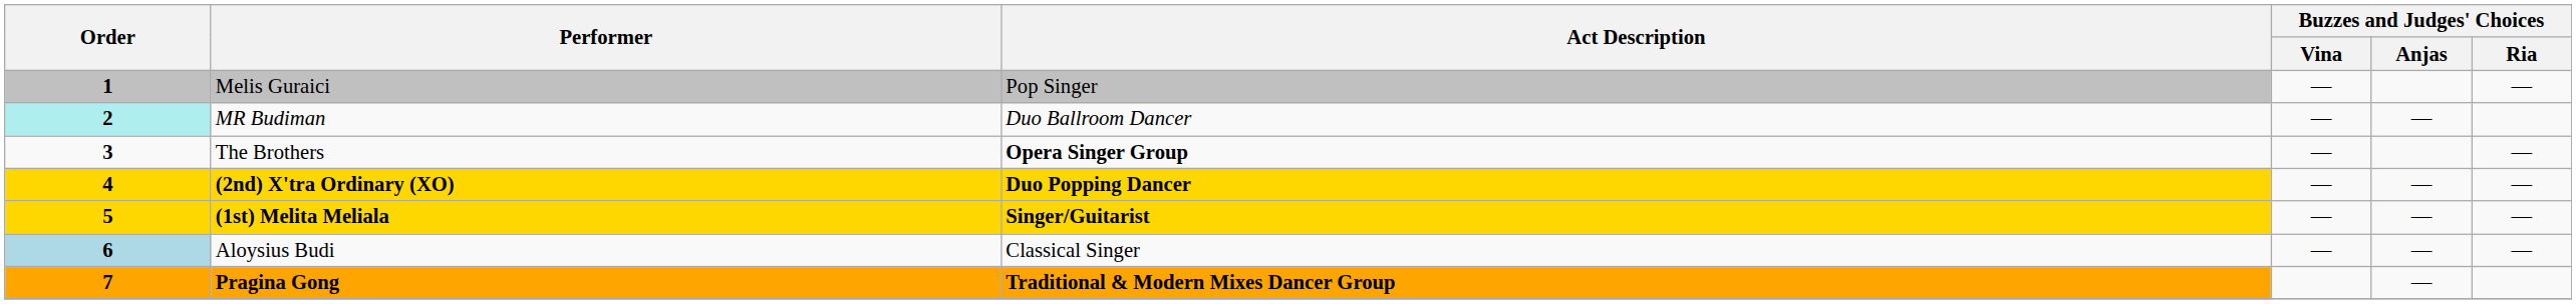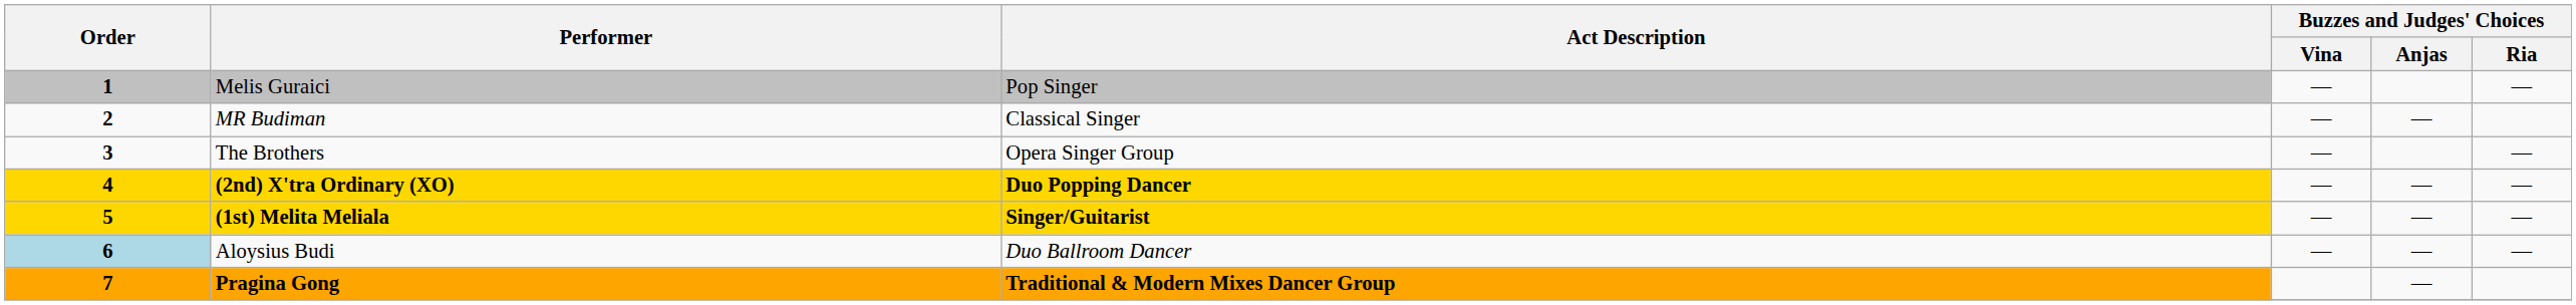MR Budiman | Order: paleturquoise background -> no background
MR Budiman | Act Description: Duo Ballroom Dancer -> Classical Singer
The Brothers | Act Description: bold -> normal
Aloysius Budi | Act Description: Classical Singer -> Duo Ballroom Dancer
